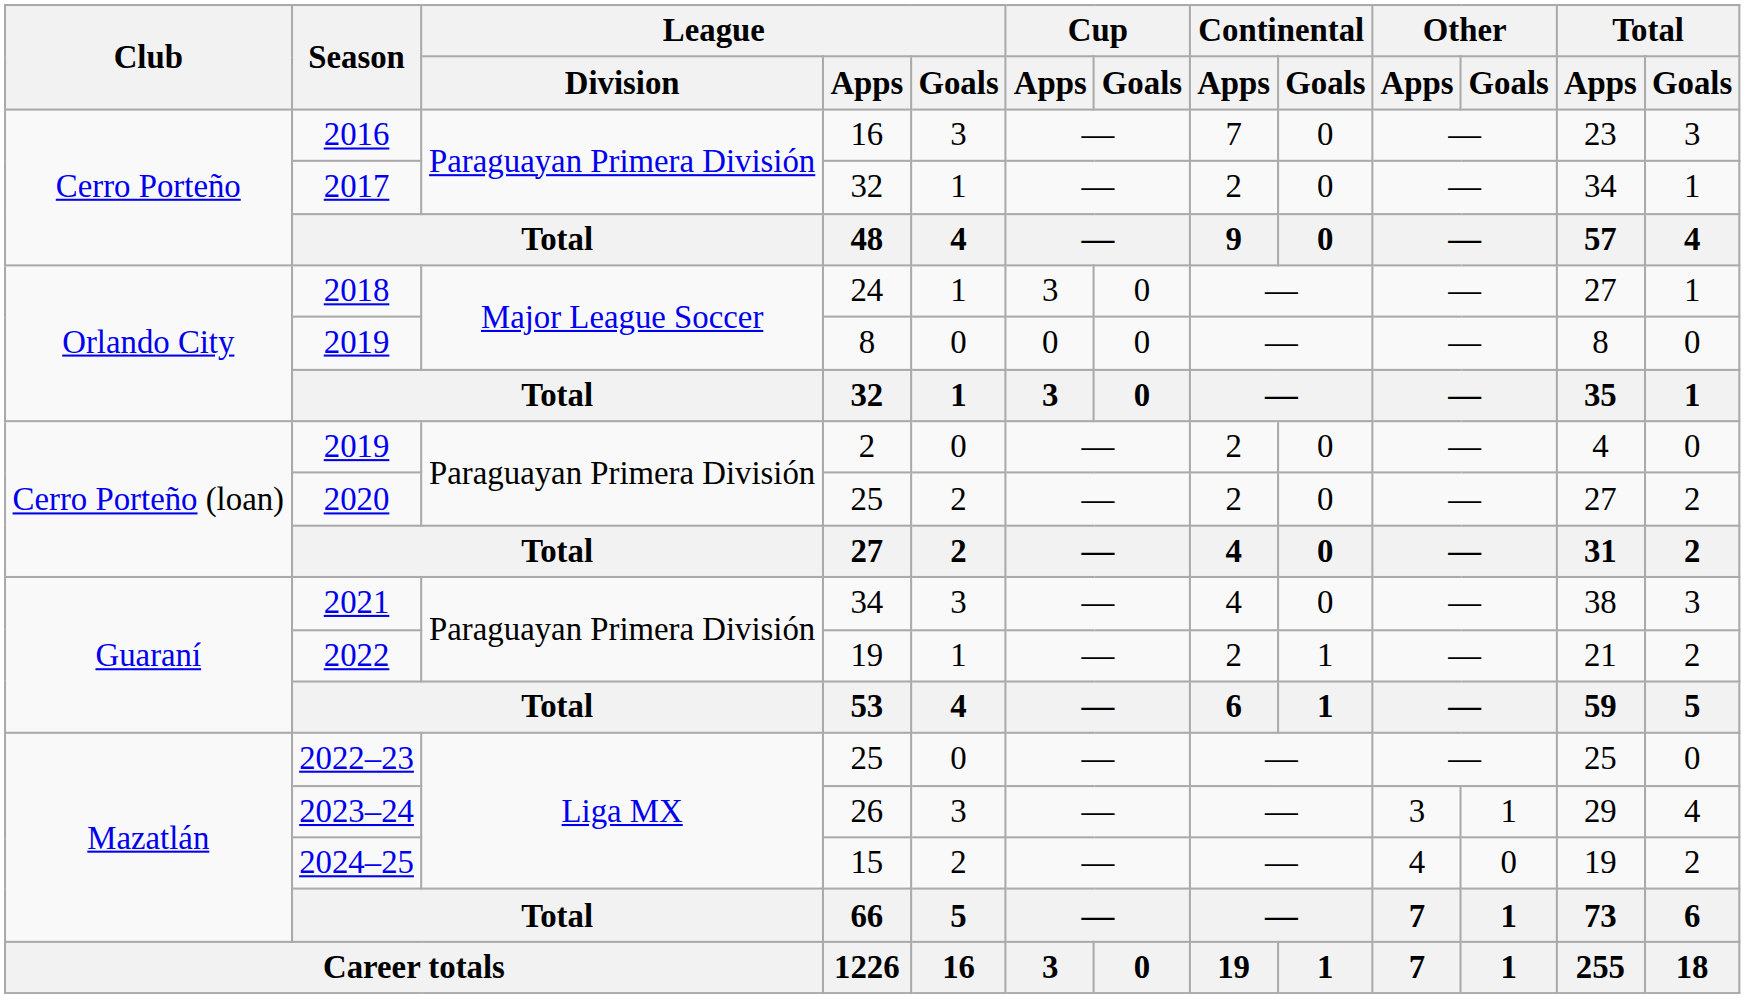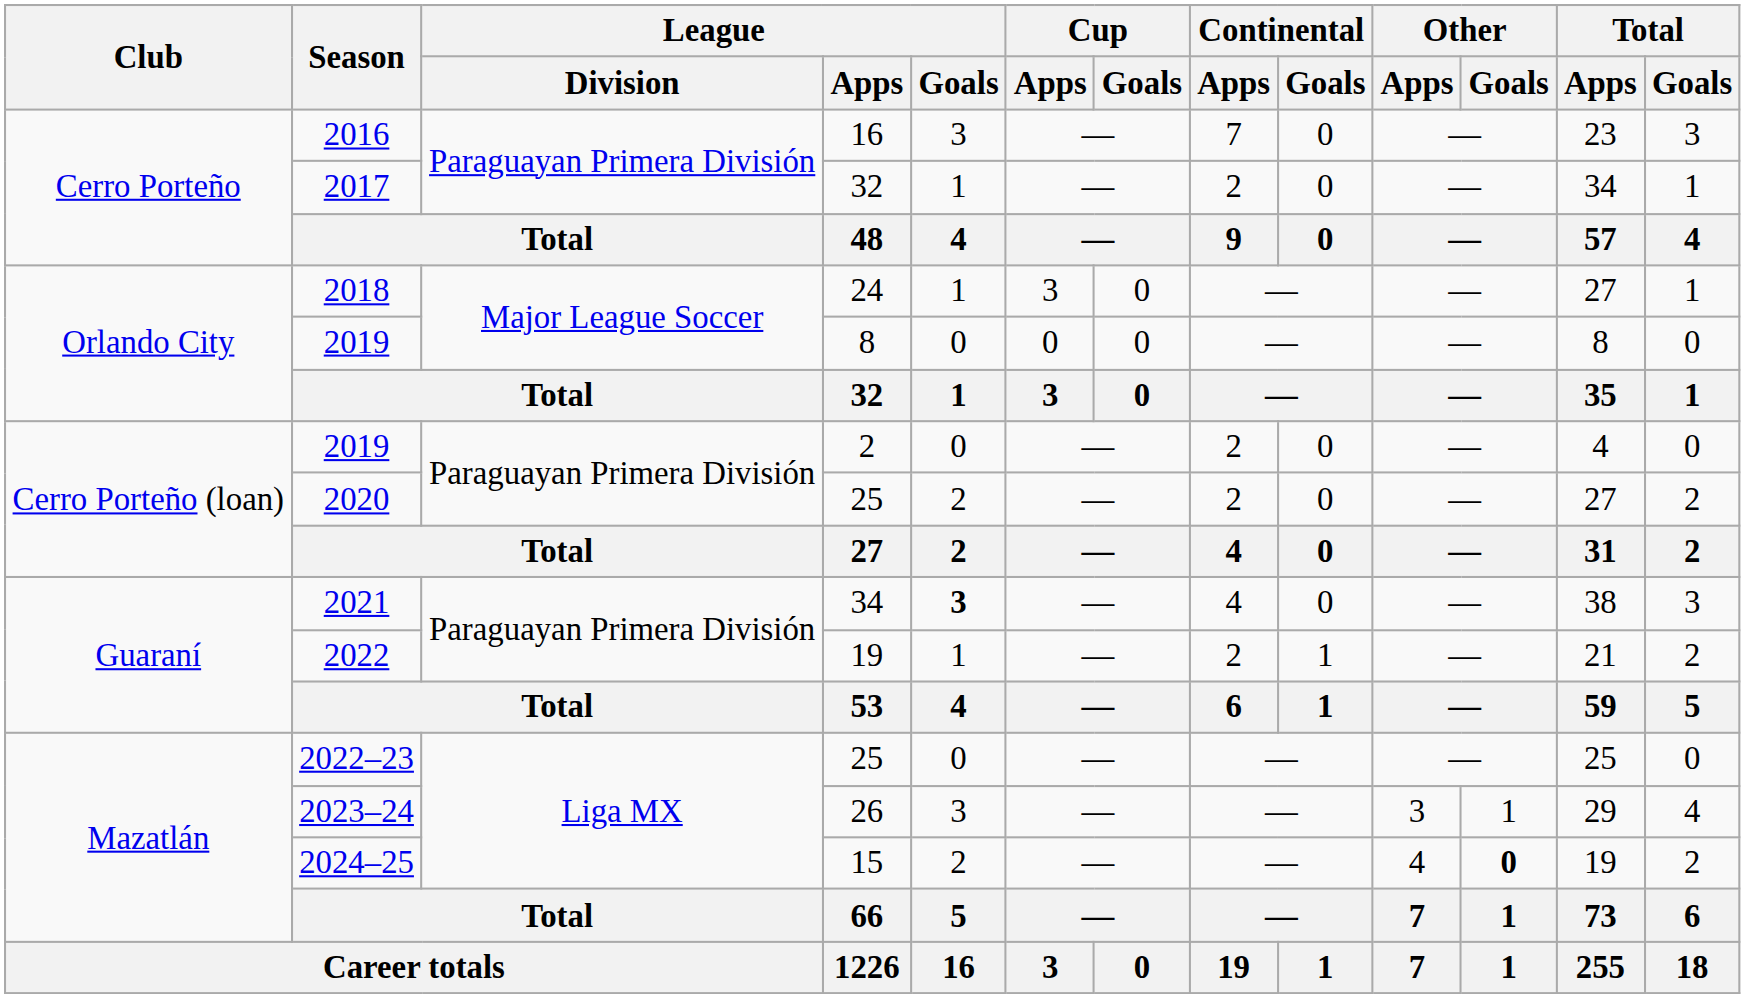2021 | League / Goals: normal -> bold
2024–25 | Other / Goals: normal -> bold
